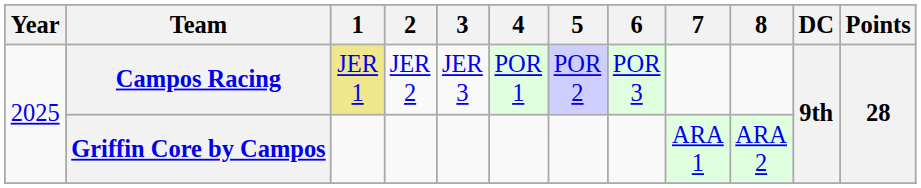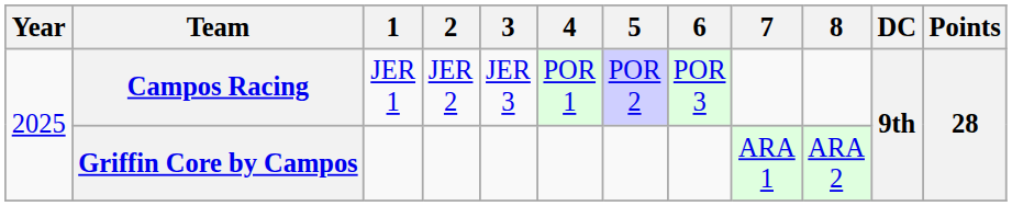Campos Racing | 1: khaki background -> no background
